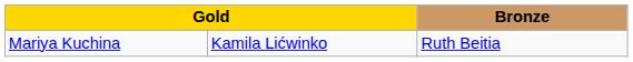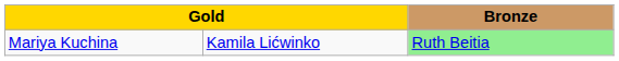Mariya Kuchina | Bronze: no background -> lightgreen background
